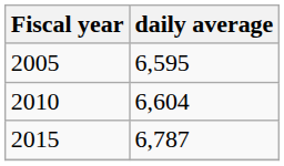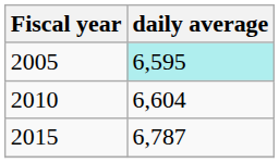2005 | daily average: no background -> paleturquoise background
